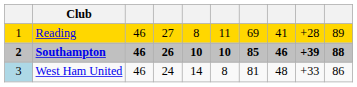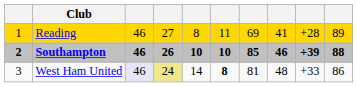West Ham United | column 1: lightblue background -> no background
West Ham United | column 3: no background -> lavender background
West Ham United | column 4: no background -> khaki background
West Ham United | column 6: normal -> bold
